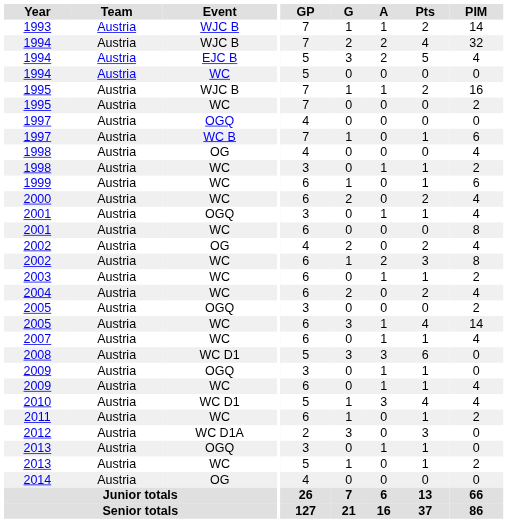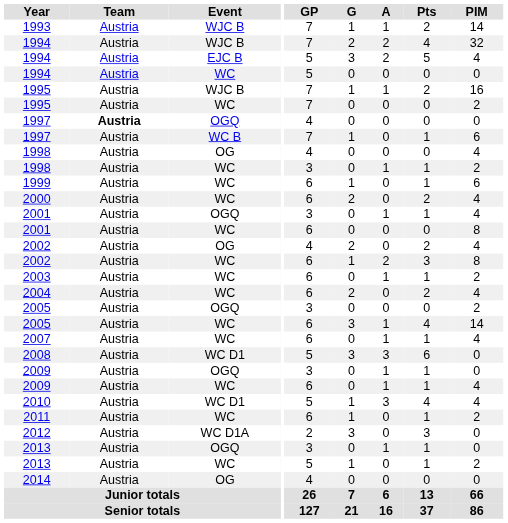1997 / OGQ | Team: normal -> bold
